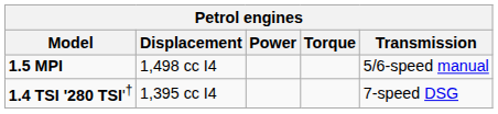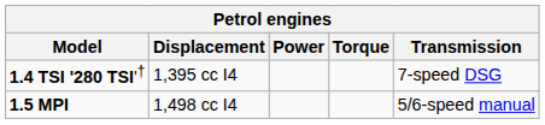rows swapped: 1.4 TSI '280 TSI'† <-> 1.5 MPI
